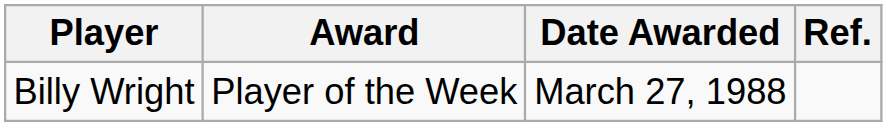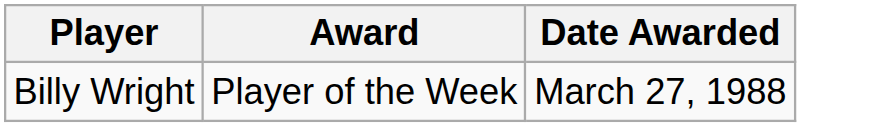- column: Ref.
